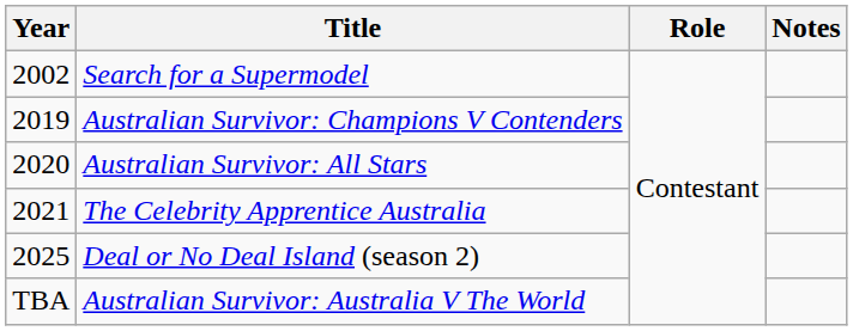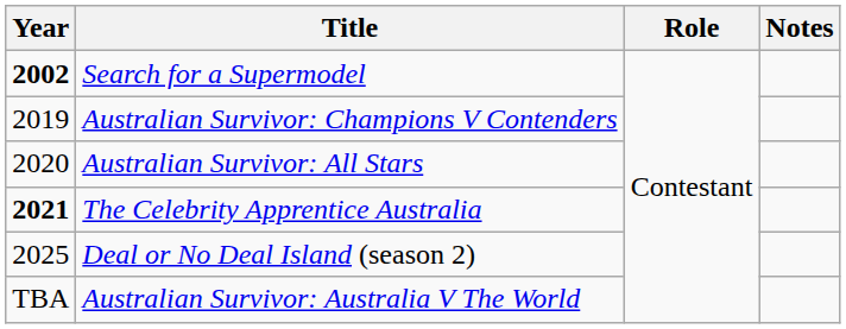Search for a Supermodel | Year: normal -> bold
The Celebrity Apprentice Australia | Year: normal -> bold
